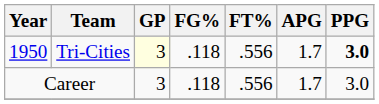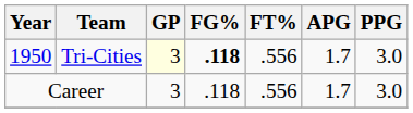1950 | FG%: normal -> bold
1950 | PPG: bold -> normal
